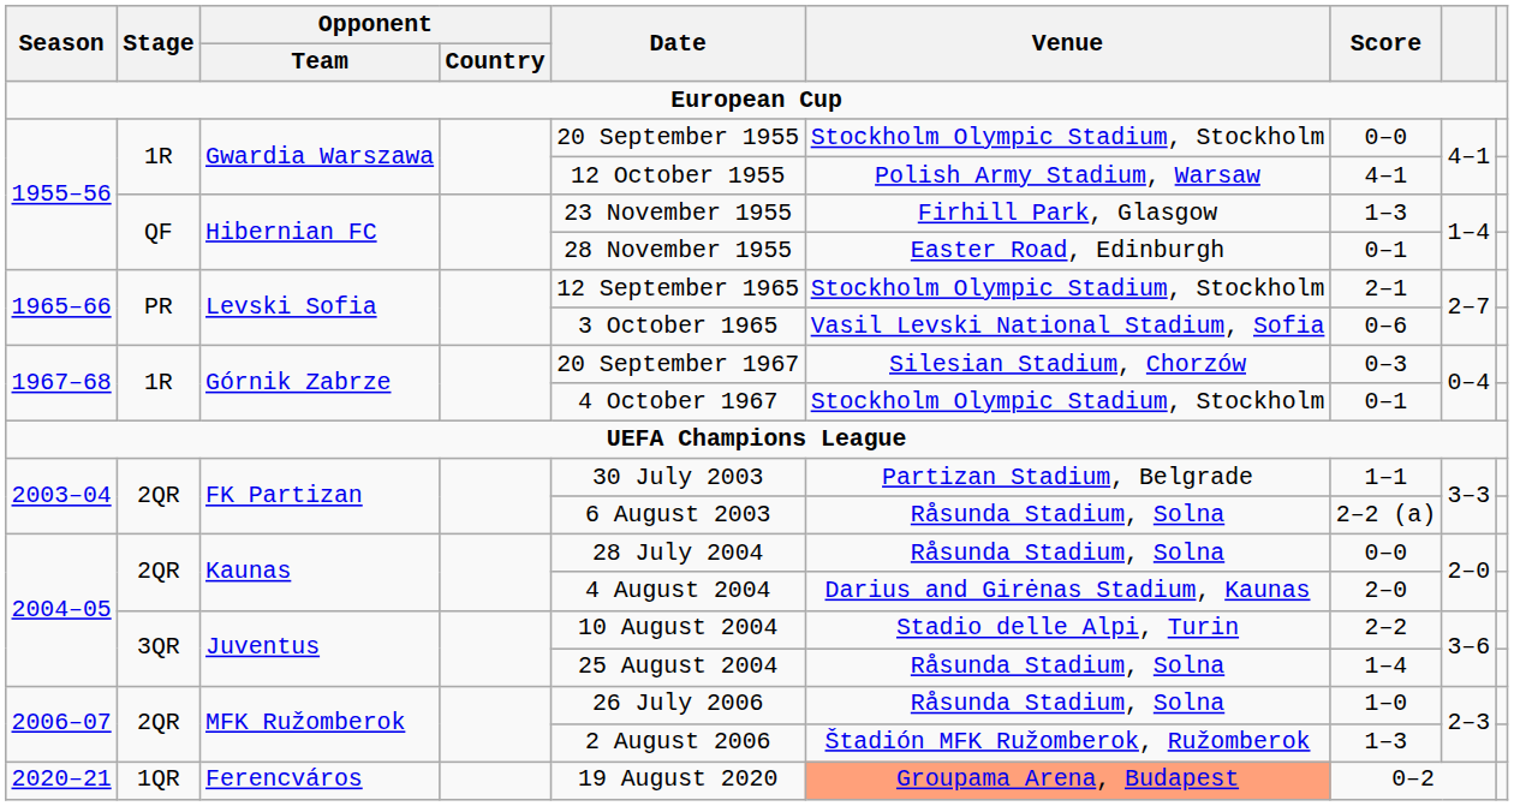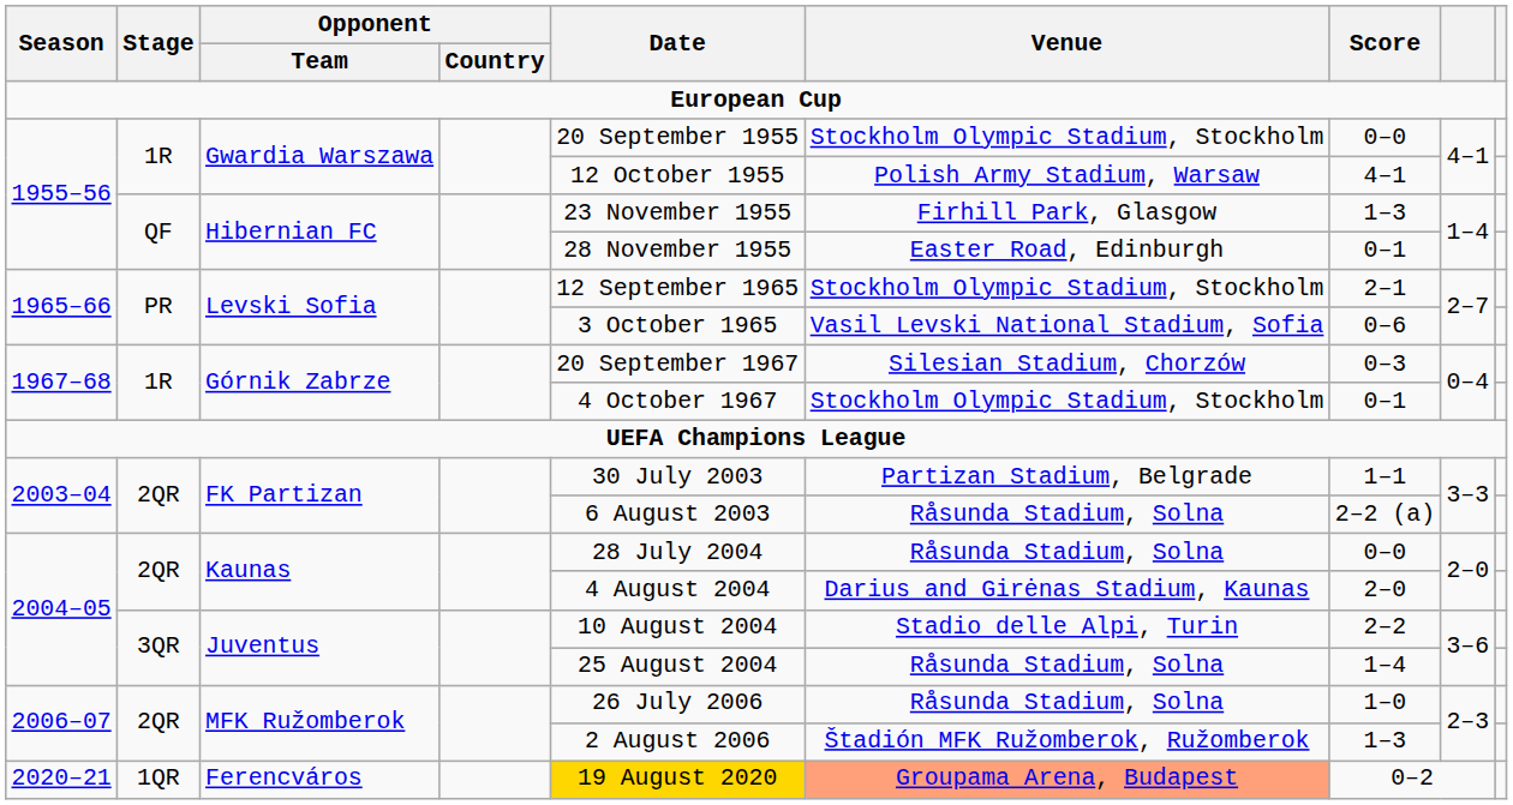Ferencváros | Date: no background -> gold background
